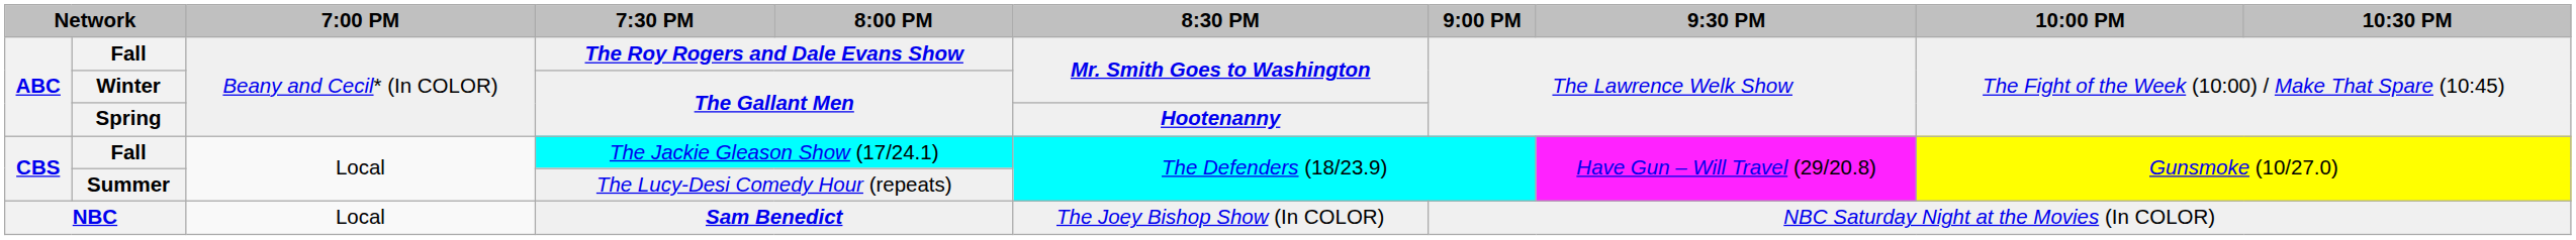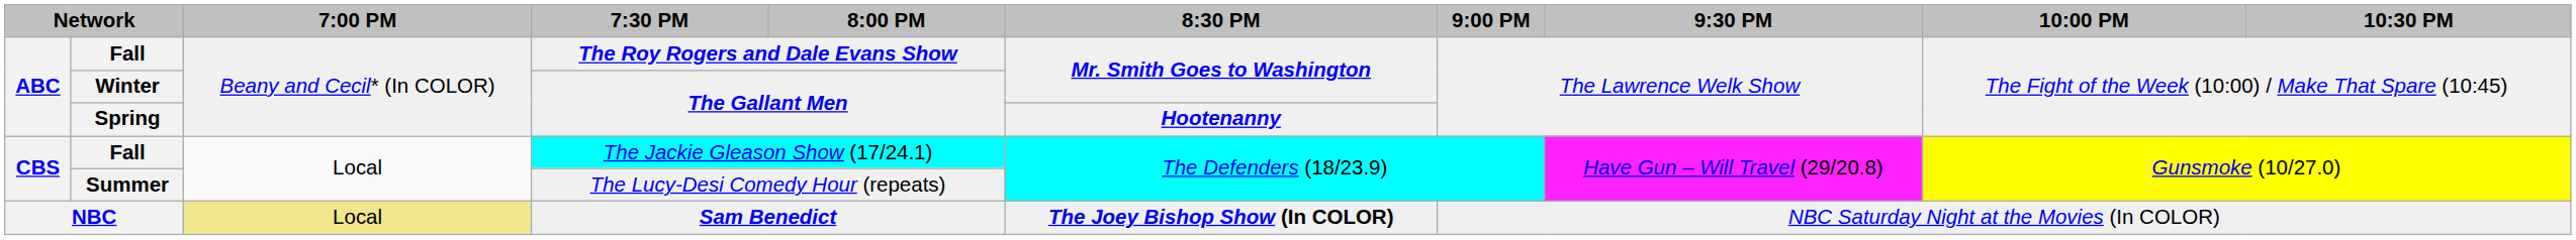NBC | 7:00 PM: no background -> khaki background
NBC | 8:30 PM: normal -> bold
